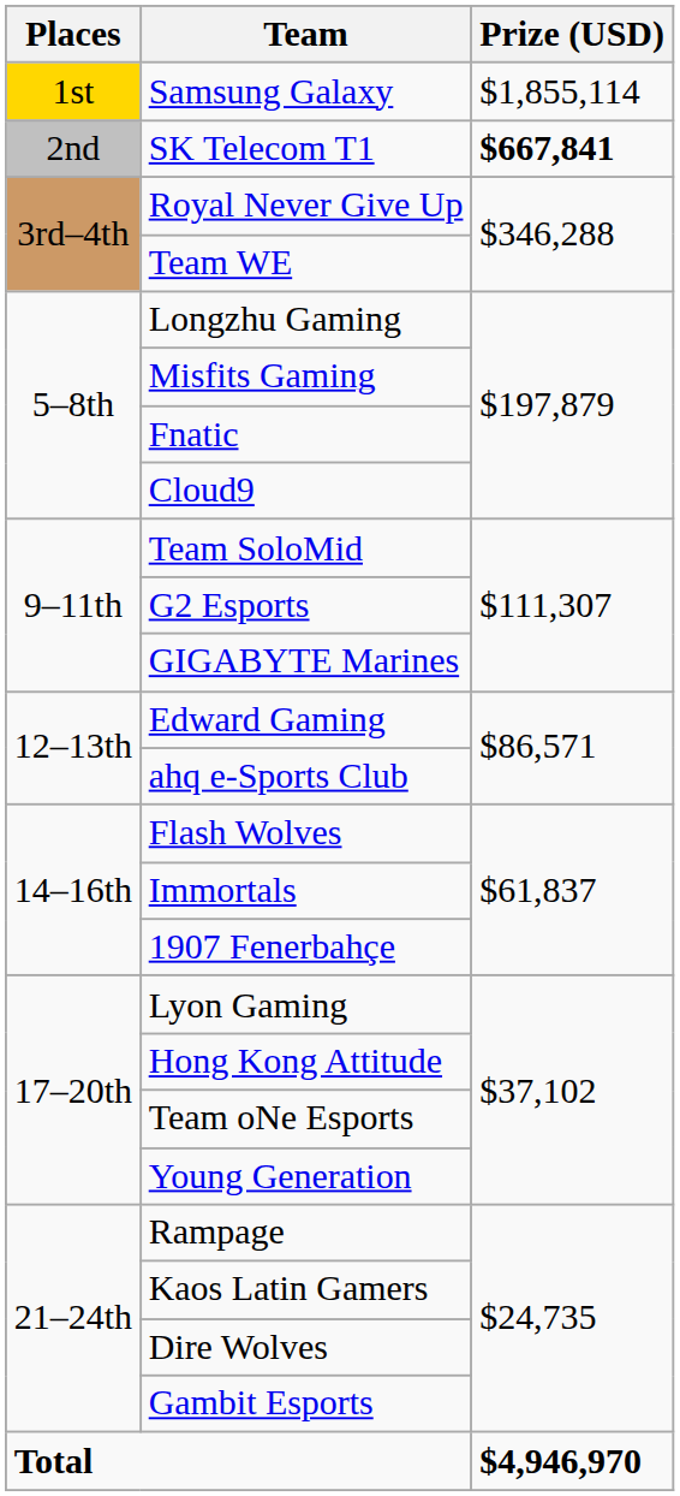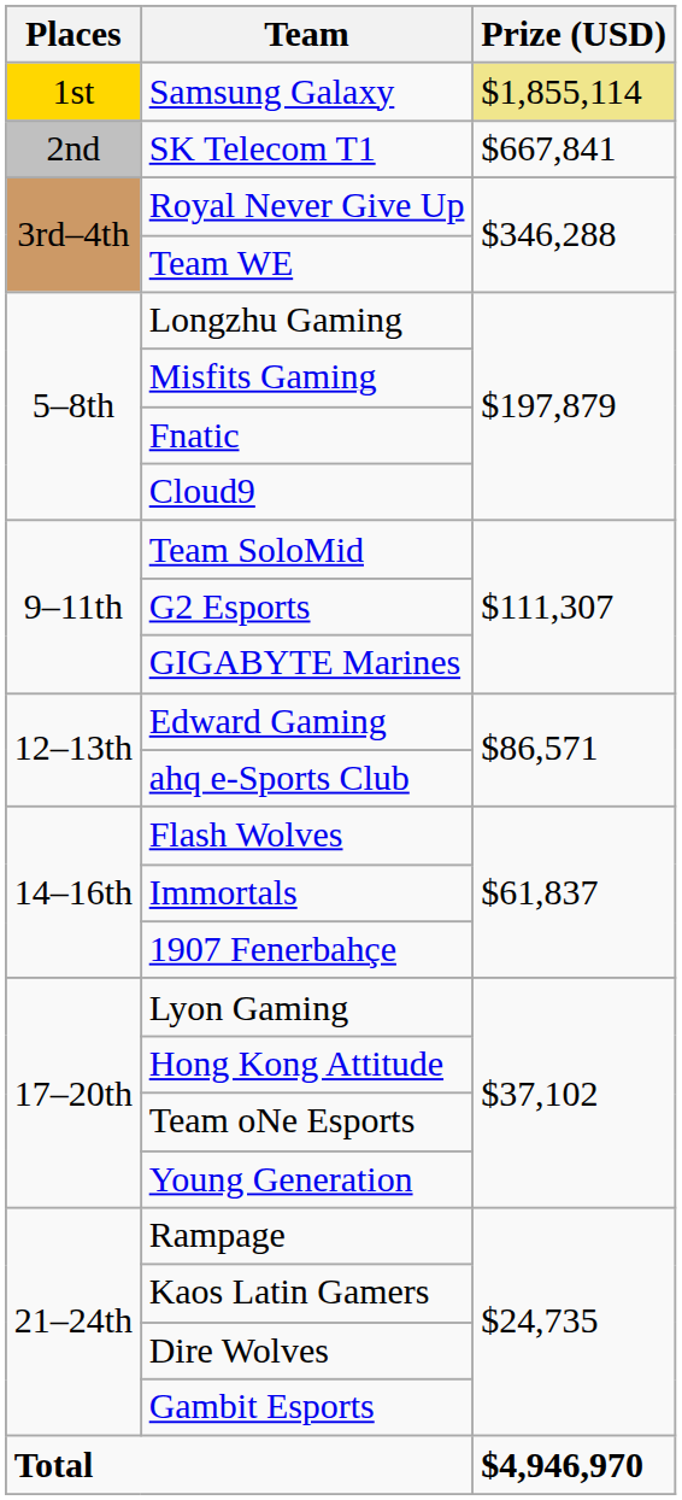Samsung Galaxy | Prize (USD): no background -> khaki background
SK Telecom T1 | Prize (USD): bold -> normal
